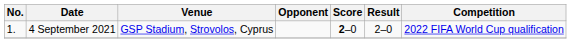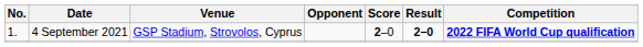4 September 2021 | Result: normal -> bold
4 September 2021 | Competition: normal -> bold
